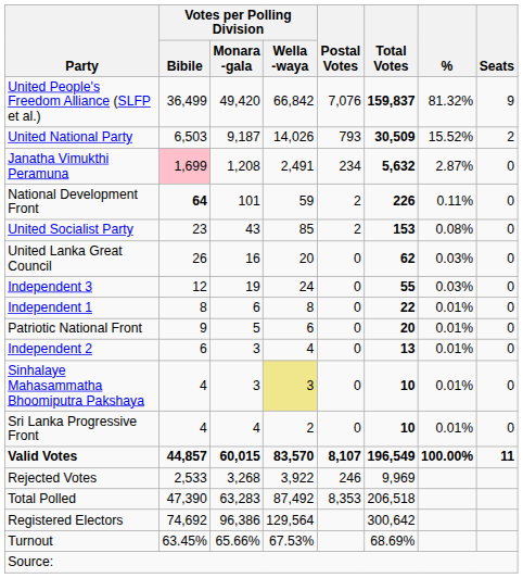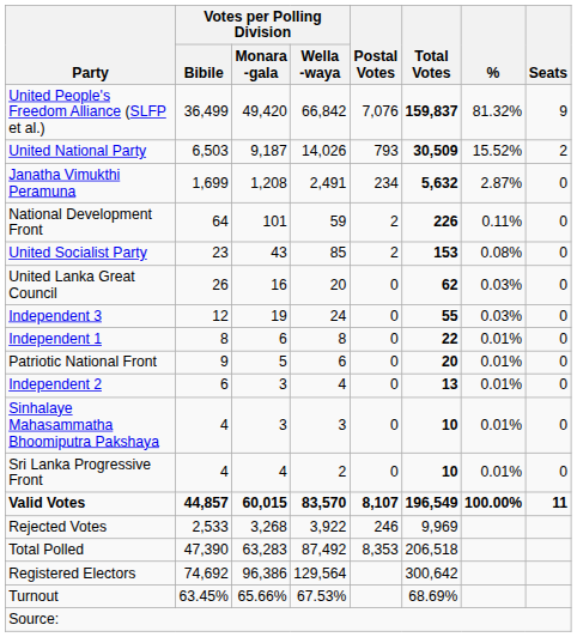Janatha Vimukthi Peramuna | Votes per Polling Division / Bibile: pink background -> no background
National Development Front | Votes per Polling Division / Bibile: bold -> normal
Sinhalaye Mahasammatha Bhoomiputra Pakshaya | Votes per Polling Division / Wella -waya: khaki background -> no background
